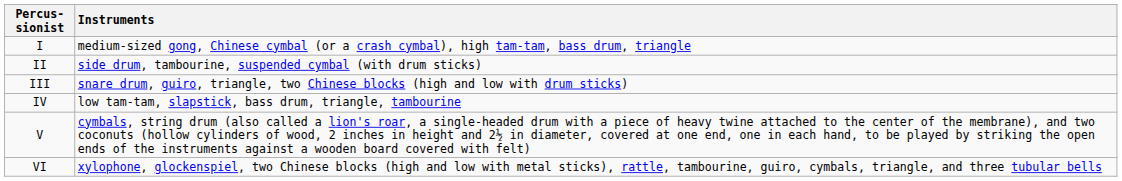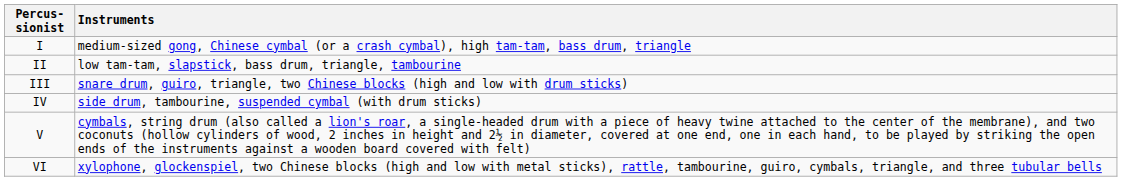II | Instruments: side drum, tambourine, suspended cymbal (with drum sticks) -> low tam-tam, slapstick, bass drum, triangle, tambourine
IV | Instruments: low tam-tam, slapstick, bass drum, triangle, tambourine -> side drum, tambourine, suspended cymbal (with drum sticks)
